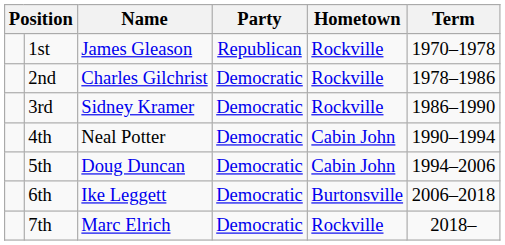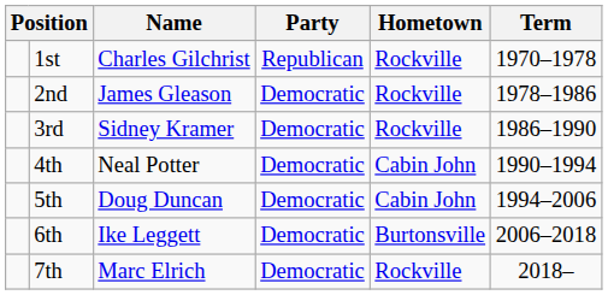1st | Name: James Gleason -> Charles Gilchrist
2nd | Name: Charles Gilchrist -> James Gleason
